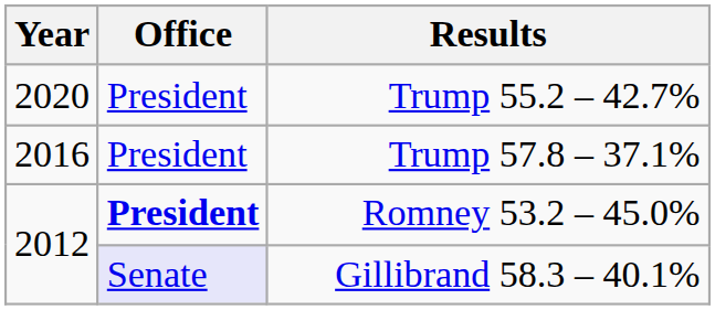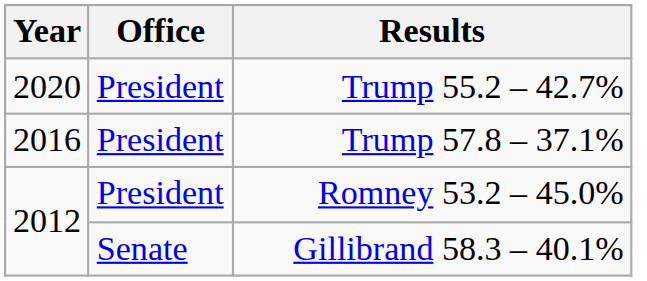Romney 53.2 – 45.0% | Office: bold -> normal
Gillibrand 58.3 – 40.1% | Office: lavender background -> no background
